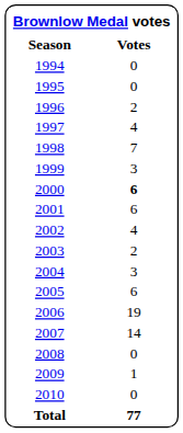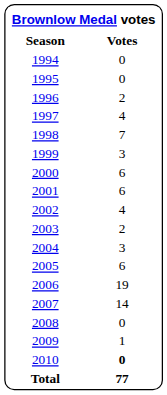2000 | Votes: bold -> normal
2010 | Votes: normal -> bold
